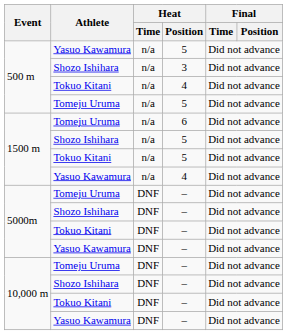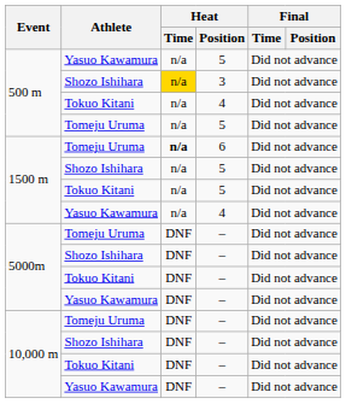3 | Heat / Time: no background -> gold background
6 | Heat / Time: normal -> bold
